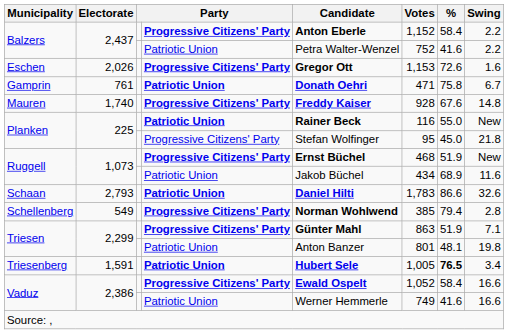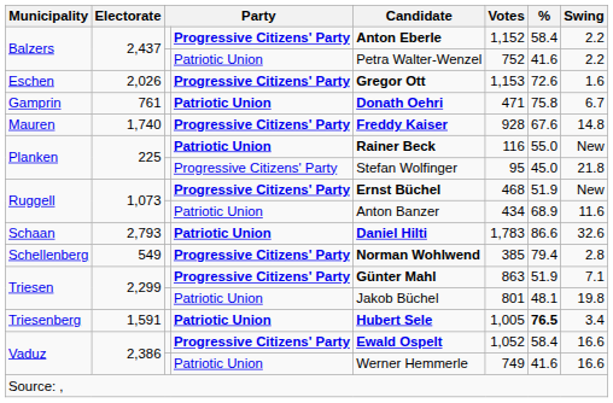Ruggell / Patriotic Union | Candidate: Jakob Büchel -> Anton Banzer
Triesen / Patriotic Union | Candidate: Anton Banzer -> Jakob Büchel
